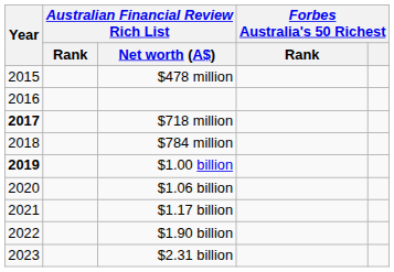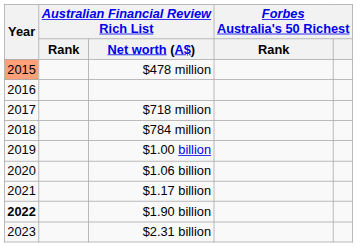$478 million | Year: no background -> lightsalmon background
$718 million | Year: bold -> normal
$1.00 billion | Year: bold -> normal
$1.90 billion | Year: normal -> bold
